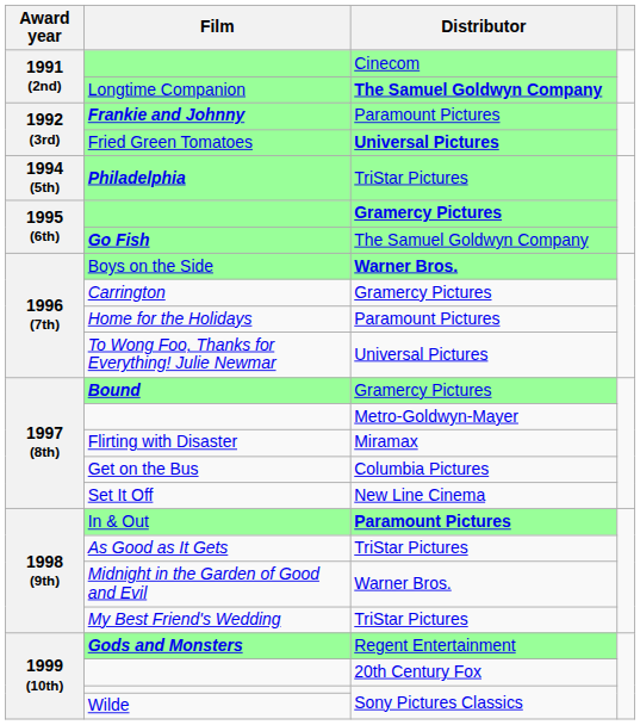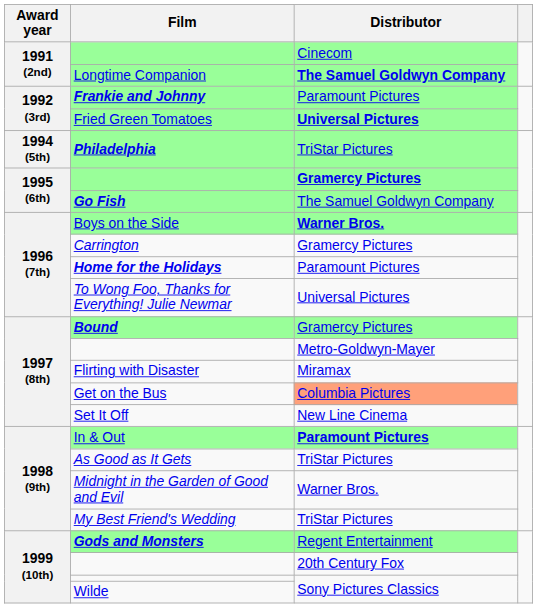Home for the Holidays | Film: normal -> bold
Get on the Bus | Distributor: no background -> lightsalmon background
